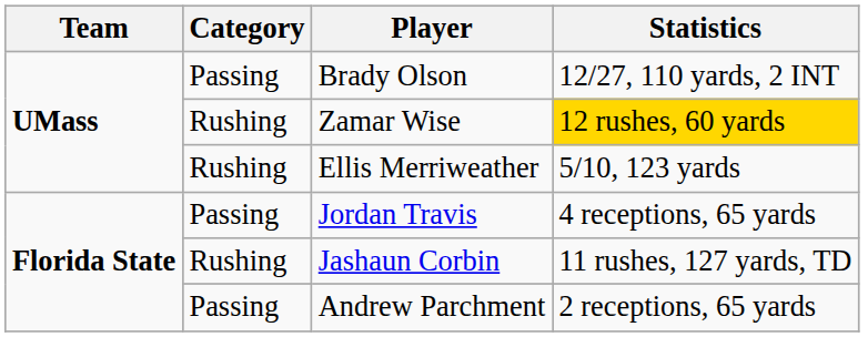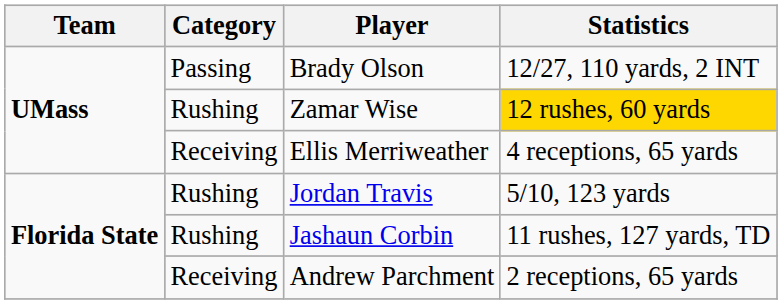Ellis Merriweather | Category: Rushing -> Receiving
Ellis Merriweather | Statistics: 5/10, 123 yards -> 4 receptions, 65 yards
Jordan Travis | Category: Passing -> Rushing
Jordan Travis | Statistics: 4 receptions, 65 yards -> 5/10, 123 yards
Andrew Parchment | Category: Passing -> Receiving
